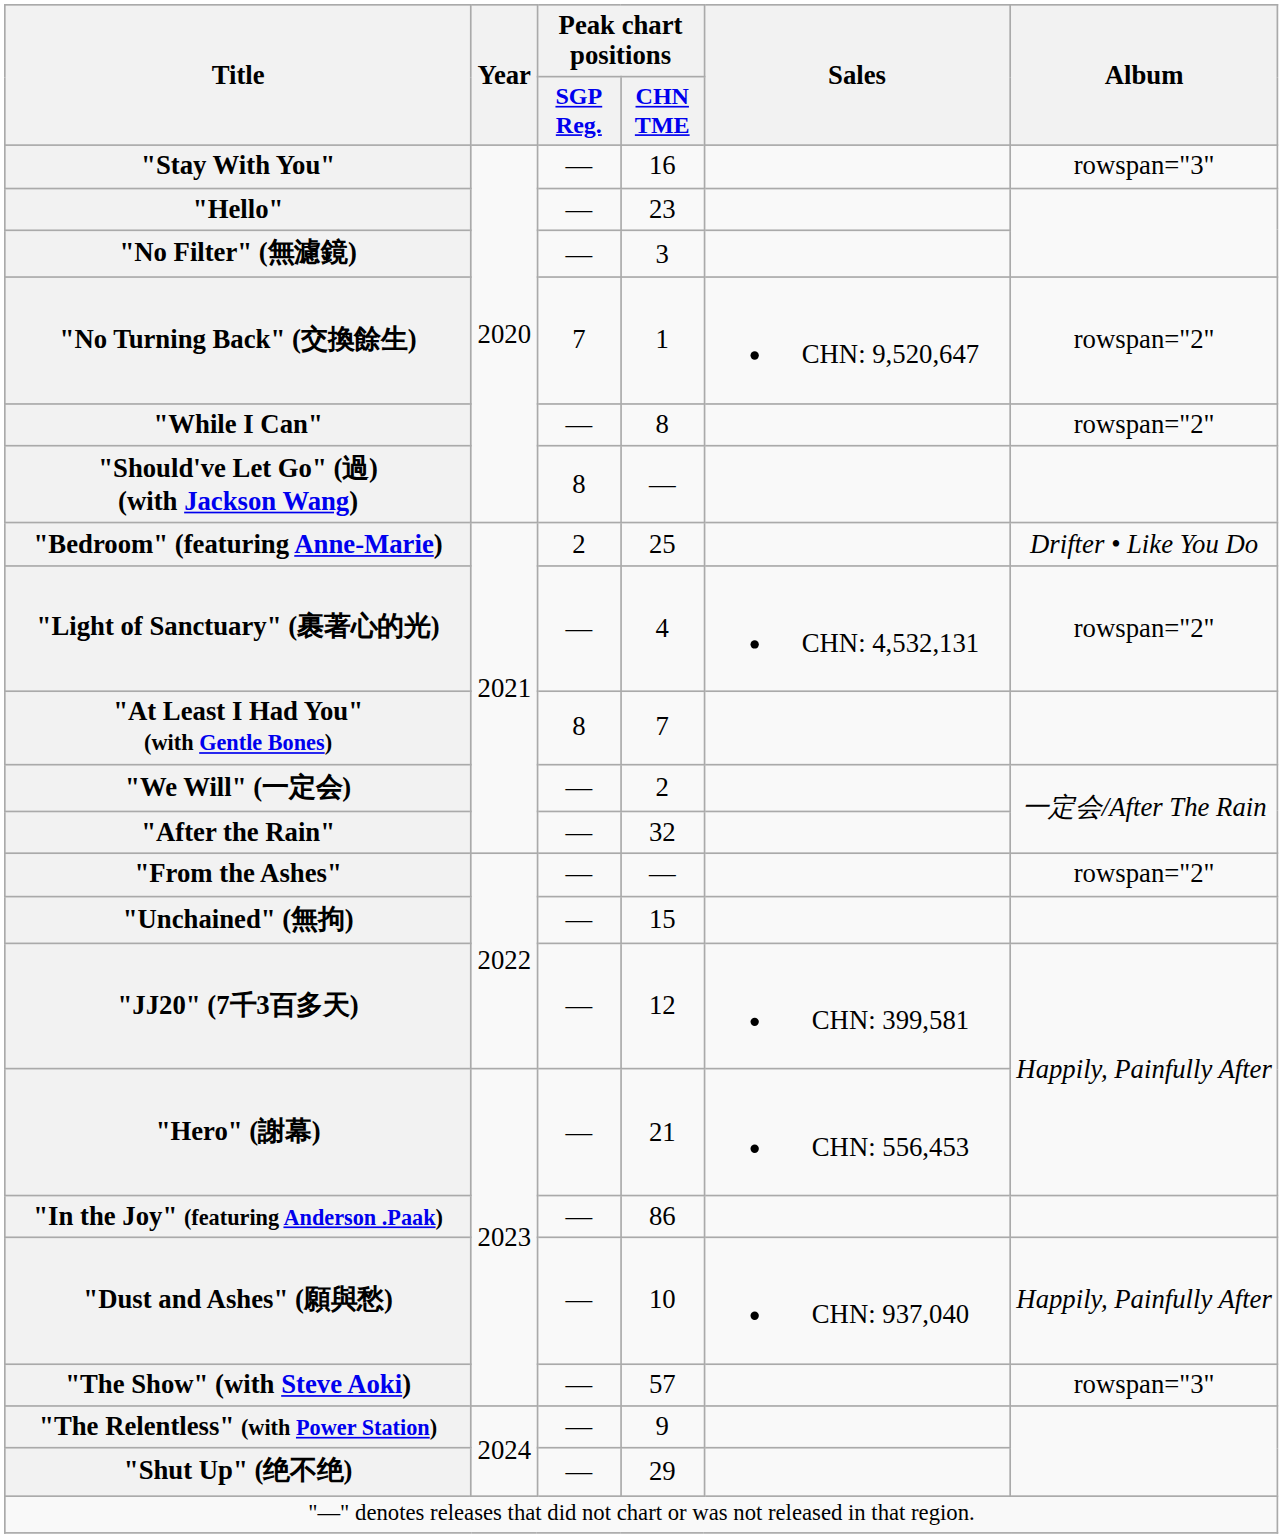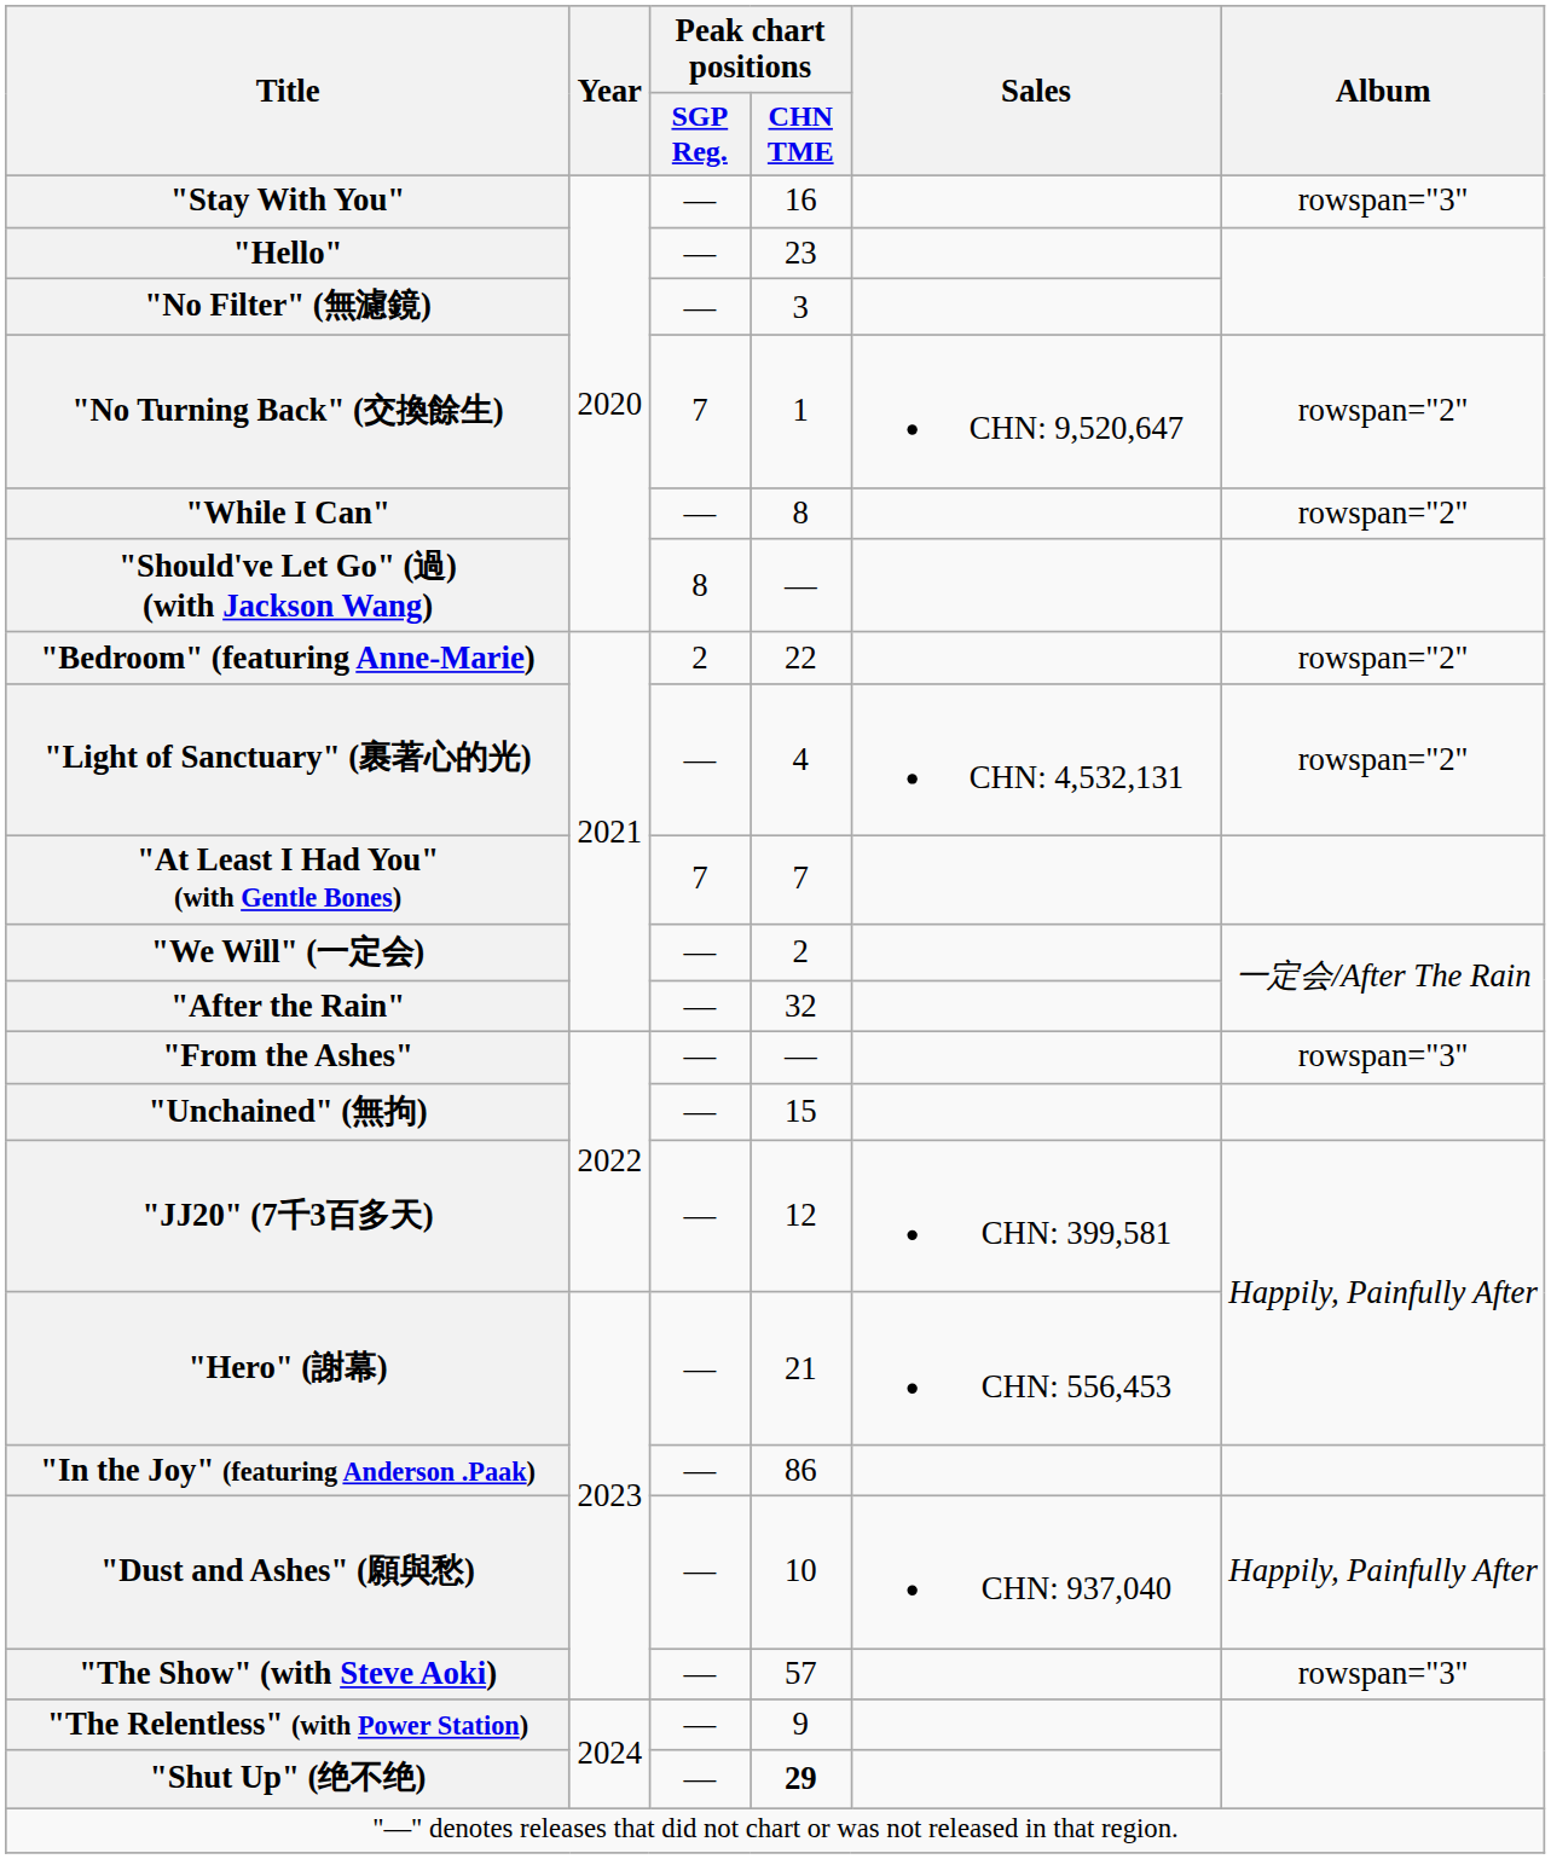"Bedroom" (featuring Anne-Marie) | Peak chart positions / CHN TME: 25 -> 22
"Bedroom" (featuring Anne-Marie) | Album: Drifter • Like You Do -> rowspan="2"
"At Least I Had You" (with Gentle Bones) | Peak chart positions / SGP Reg.: 8 -> 7
"From the Ashes" | Album: rowspan="2" -> rowspan="3"
"Shut Up" (绝不绝) | Peak chart positions / CHN TME: normal -> bold
